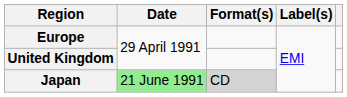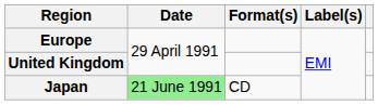Japan | Format(s): lightgrey background -> no background
